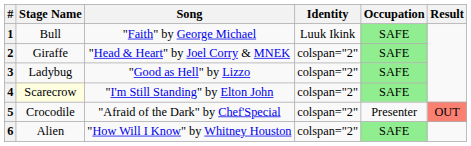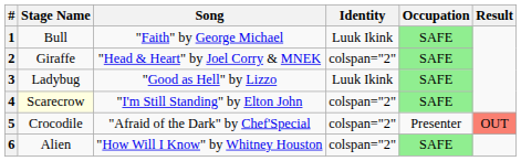3 | Identity: colspan="2" -> Luuk Ikink
